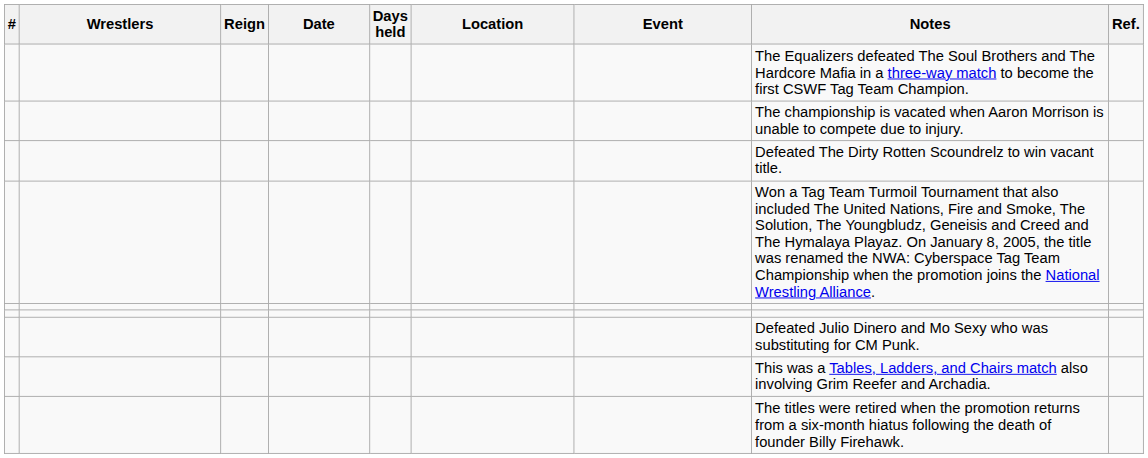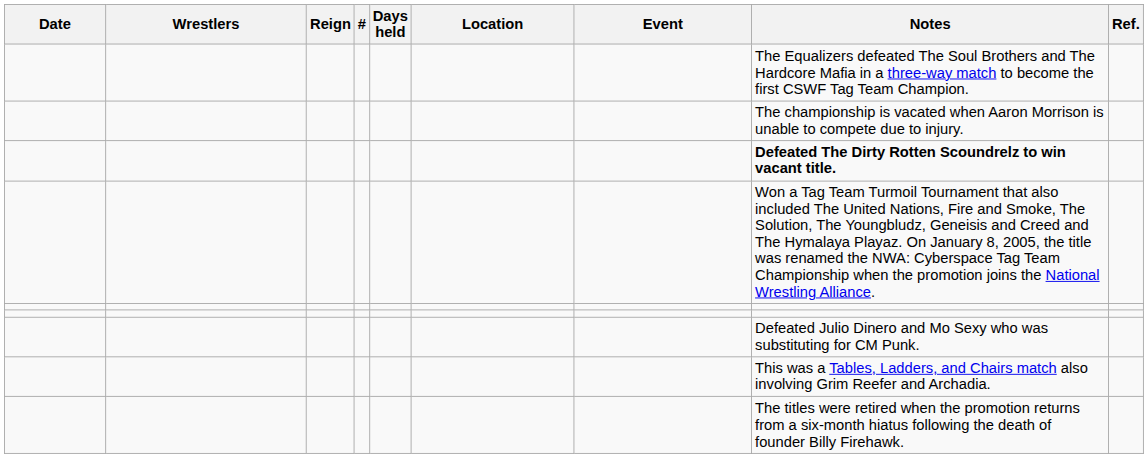columns swapped: # <-> Date
row 4 | Notes: normal -> bold
